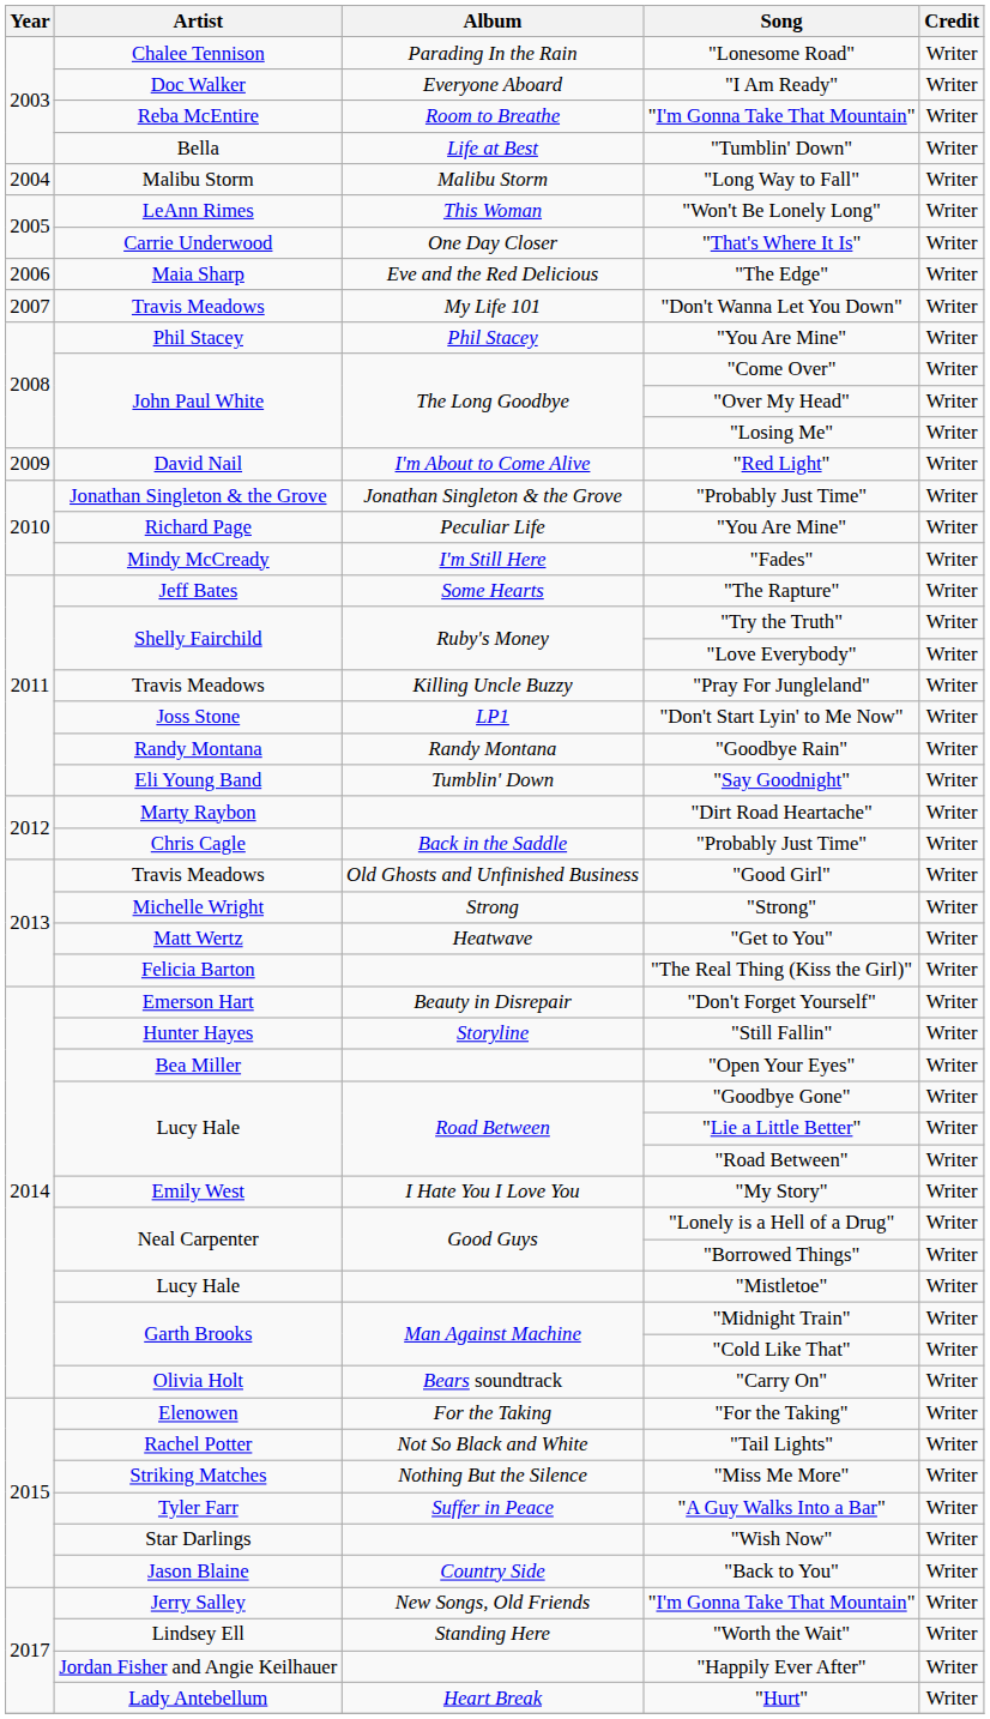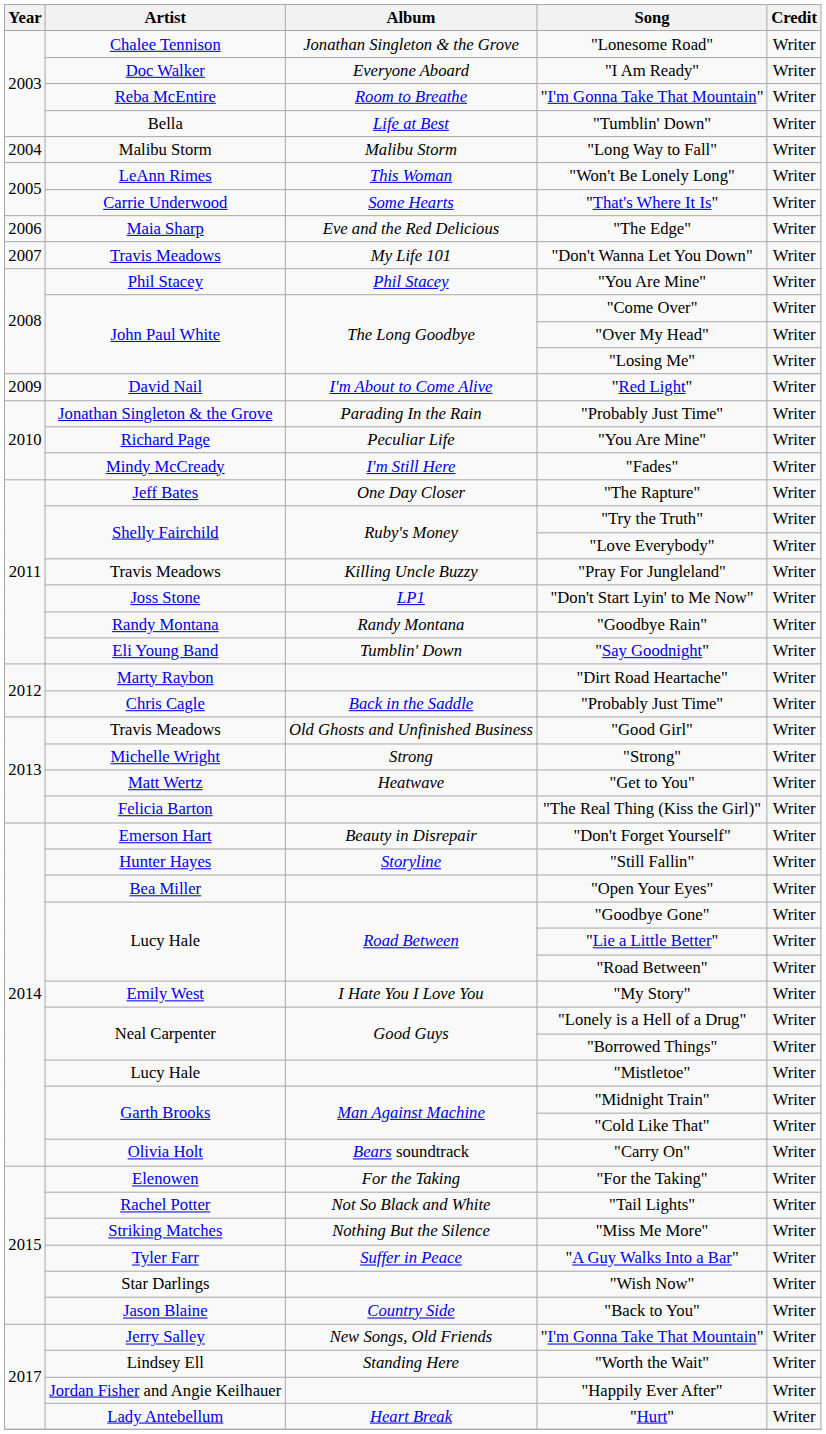"Lonesome Road" | Album: Parading In the Rain -> Jonathan Singleton & the Grove
"That's Where It Is" | Album: One Day Closer -> Some Hearts
Jonathan Singleton & the Grove / "Probably Just Time" | Album: Jonathan Singleton & the Grove -> Parading In the Rain
"The Rapture" | Album: Some Hearts -> One Day Closer
